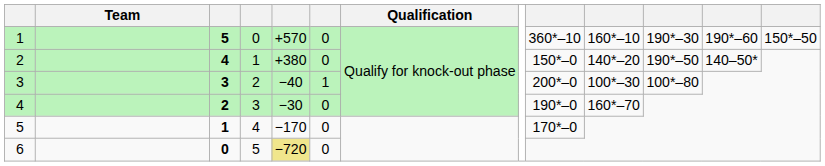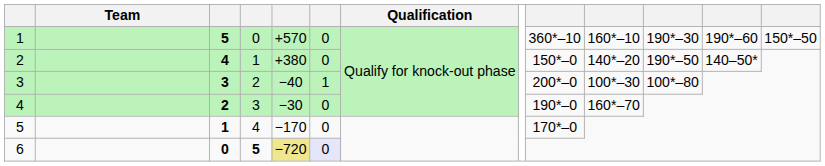6 | column 4: normal -> bold
6 | column 6: no background -> lavender background
